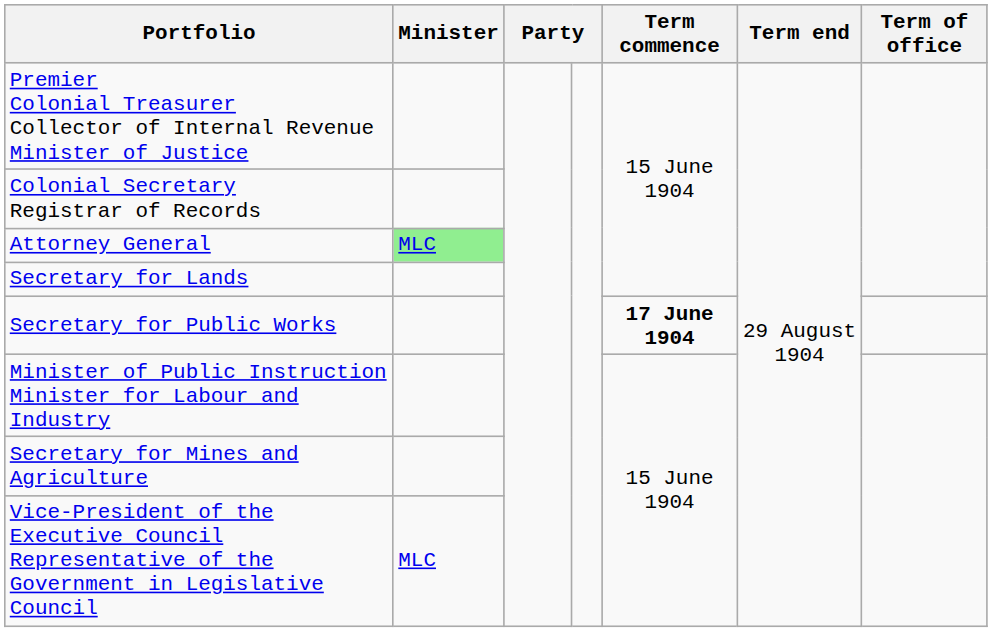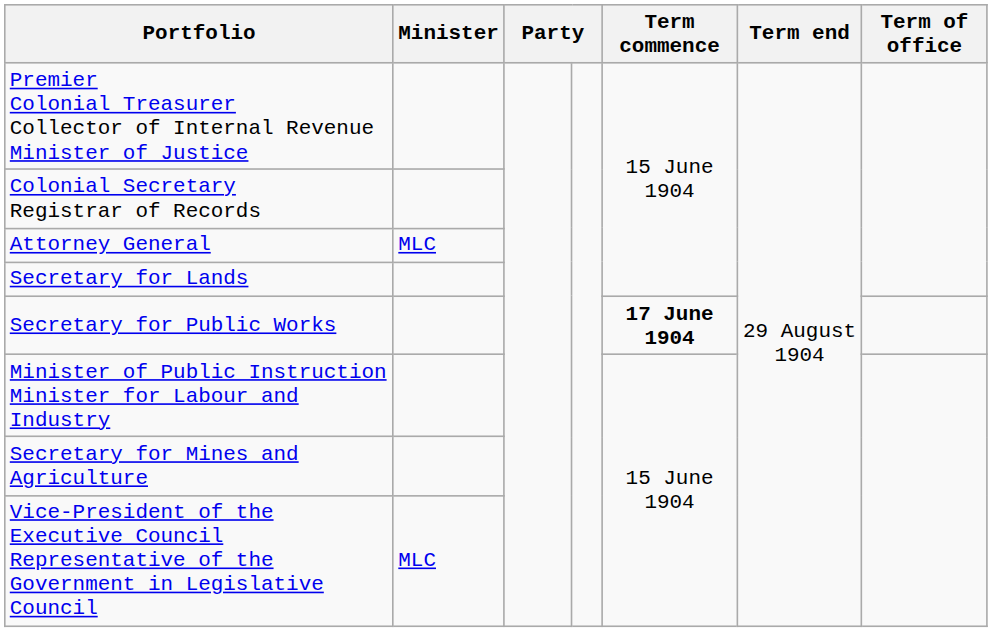Attorney General | Minister: lightgreen background -> no background
